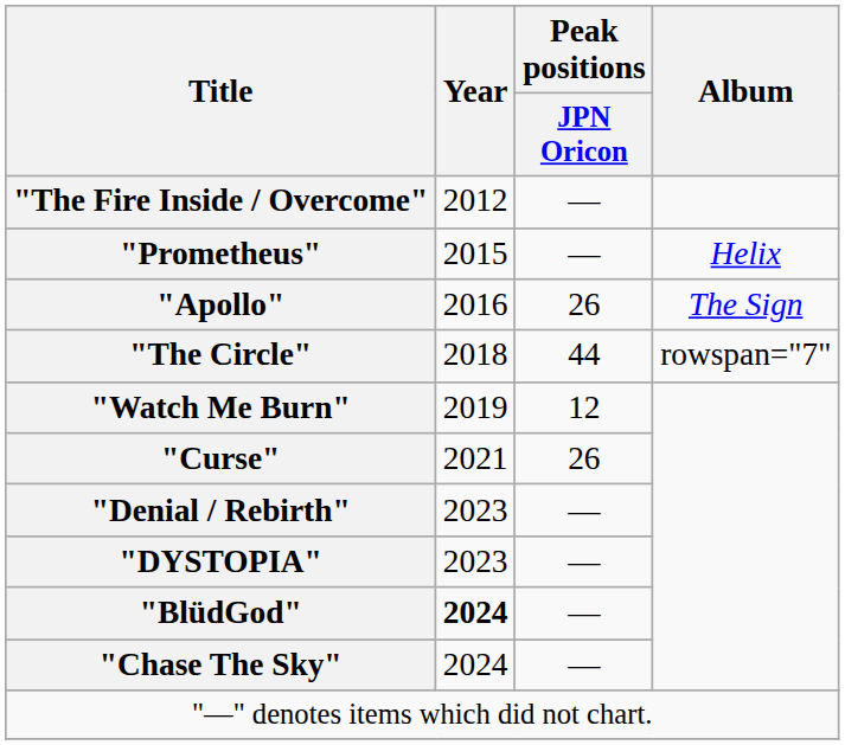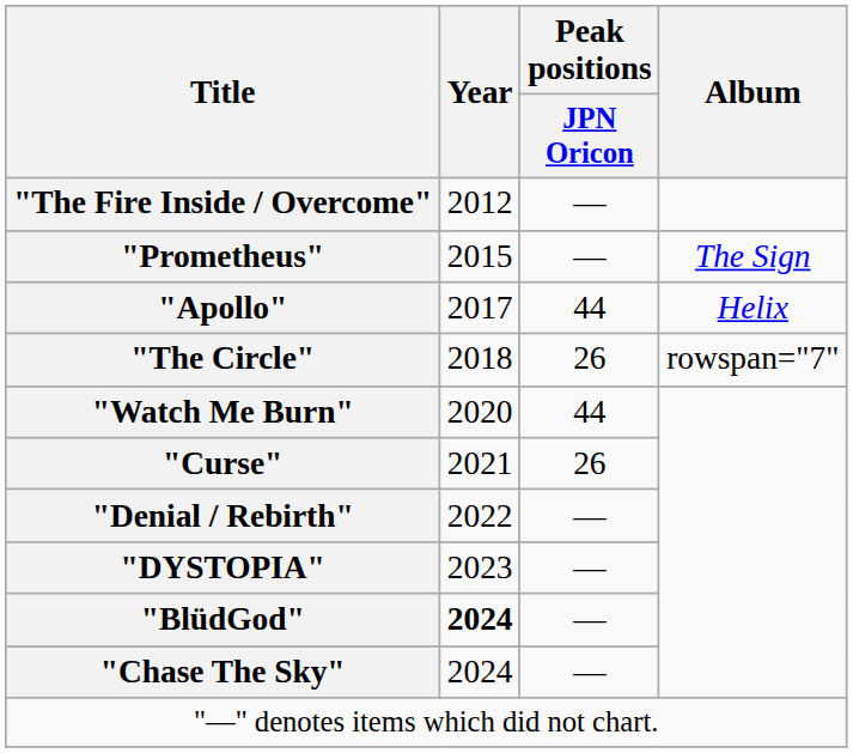"Prometheus" | Album: Helix -> The Sign
"Apollo" | Year: 2016 -> 2017
"Apollo" | Peak positions / JPN Oricon: 26 -> 44
"Apollo" | Album: The Sign -> Helix
"The Circle" | Peak positions / JPN Oricon: 44 -> 26
"Watch Me Burn" | Year: 2019 -> 2020
"Watch Me Burn" | Peak positions / JPN Oricon: 12 -> 44
"Denial / Rebirth" | Year: 2023 -> 2022
